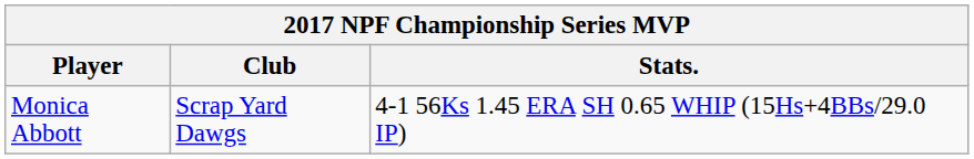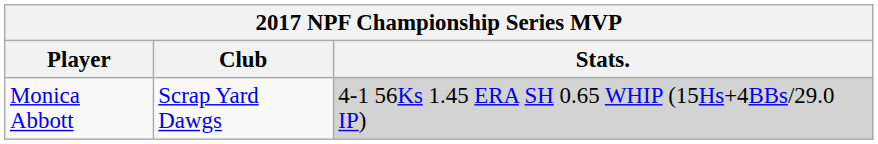Monica Abbott | Stats.: no background -> lightgrey background
